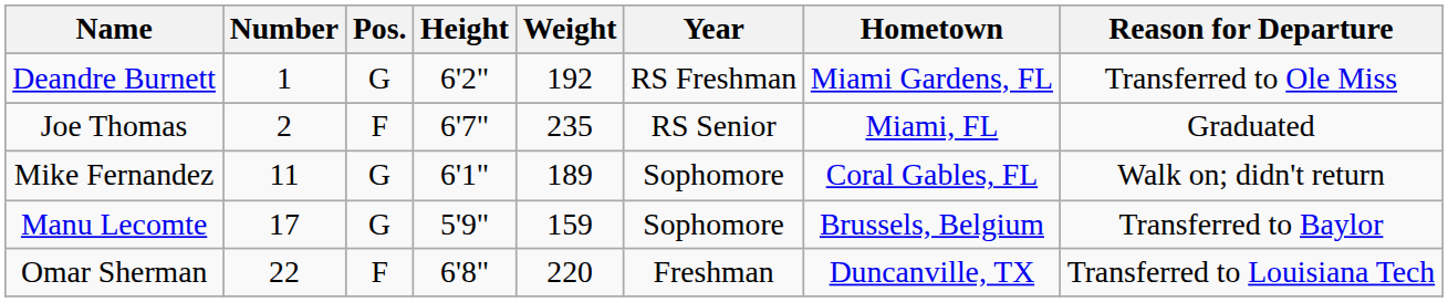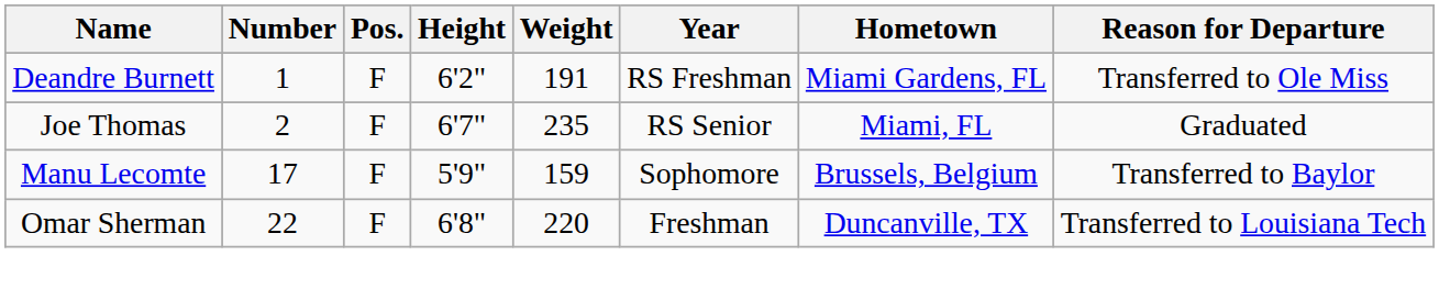Deandre Burnett | Pos.: G -> F
Deandre Burnett | Weight: 192 -> 191
- row: Mike Fernandez | 11 | G | 6'1" | 189 | Sophomore | Coral Gables, FL | Walk on; didn't return
Manu Lecomte | Pos.: G -> F
